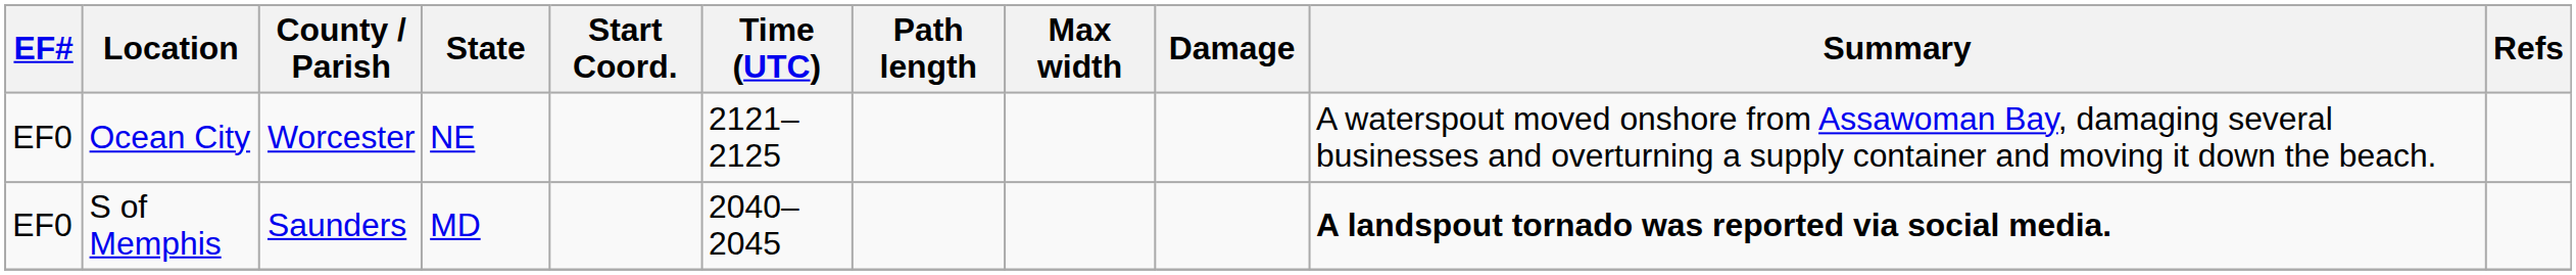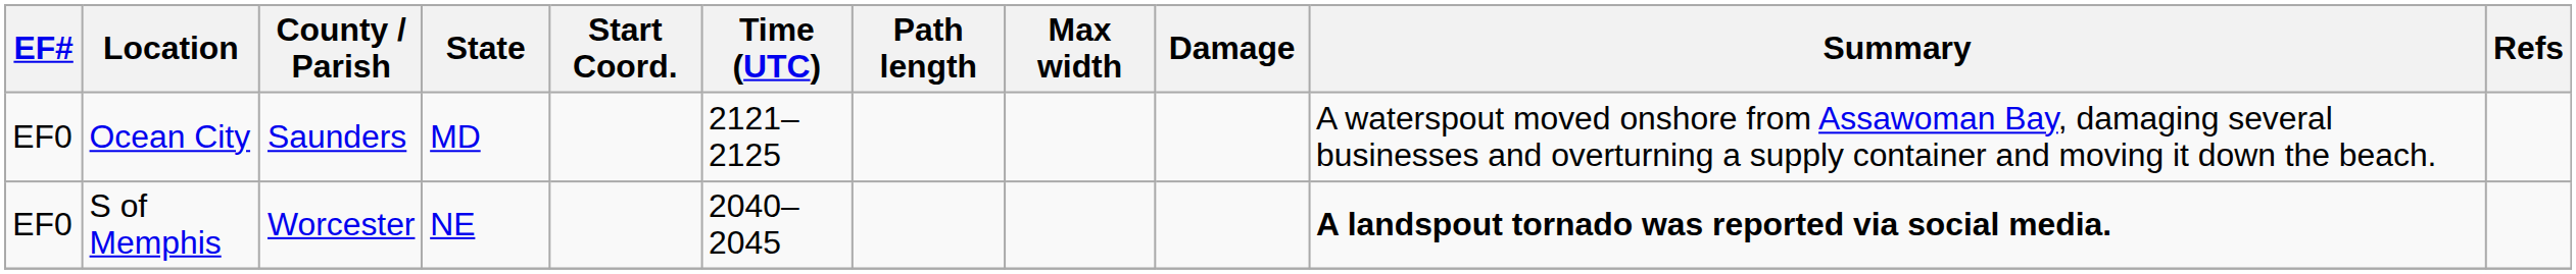Ocean City | County / Parish: Worcester -> Saunders
Ocean City | State: NE -> MD
S of Memphis | County / Parish: Saunders -> Worcester
S of Memphis | State: MD -> NE
